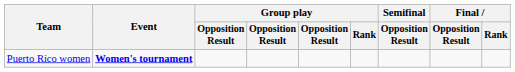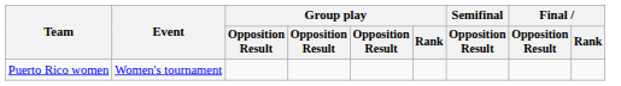Puerto Rico women | Event: bold -> normal
